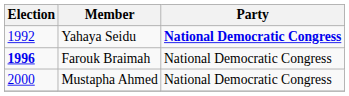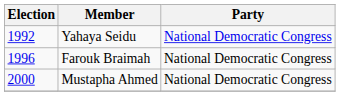Yahaya Seidu | Party: bold -> normal
Farouk Braimah | Election: bold -> normal
